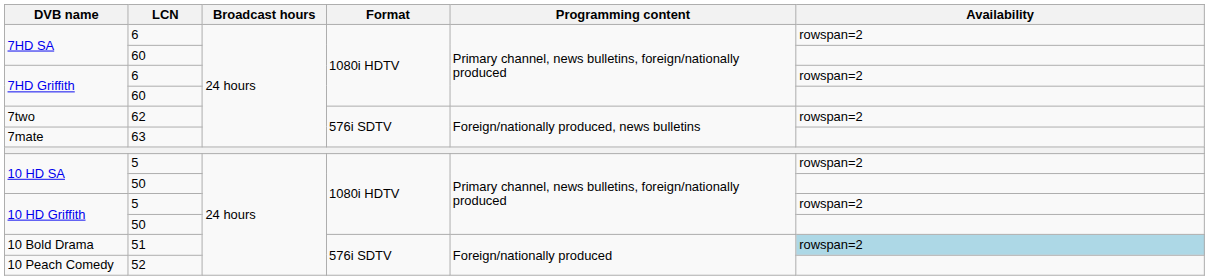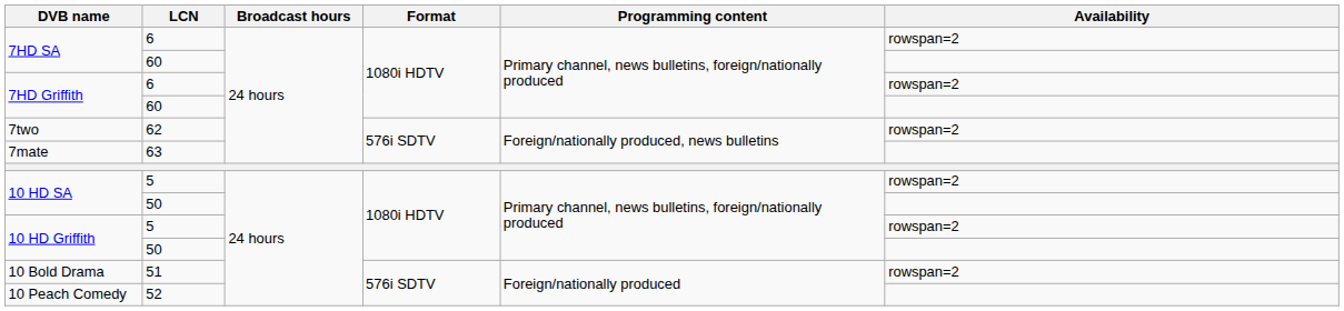10 Bold Drama | Availability: lightblue background -> no background
